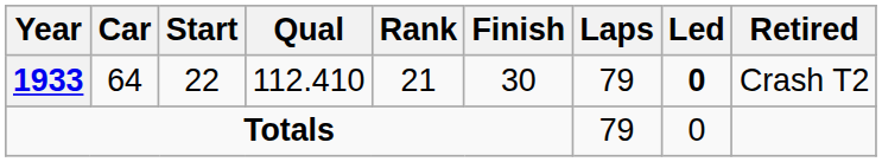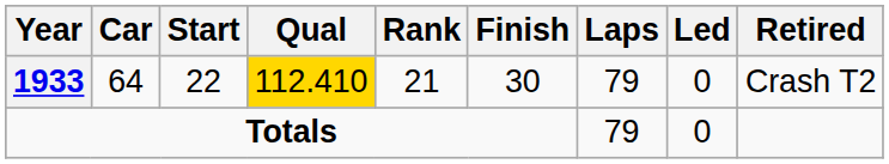1933 | Qual: no background -> gold background
1933 | Led: bold -> normal
